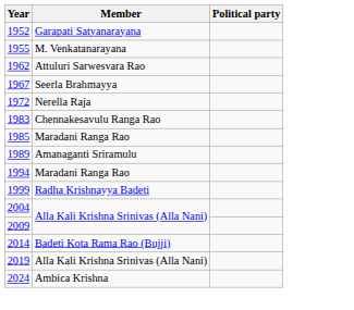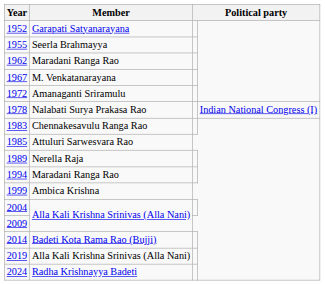1955 | Member: M. Venkatanarayana -> Seerla Brahmayya
1962 | Member: Attuluri Sarwesvara Rao -> Maradani Ranga Rao
1967 | Member: Seerla Brahmayya -> M. Venkatanarayana
1972 | Member: Nerella Raja -> Amanaganti Sriramulu
+ row: 1978 | Nalabati Surya Prakasa Rao | Indian National Congress (I)
1985 | Member: Maradani Ranga Rao -> Attuluri Sarwesvara Rao
1989 | Member: Amanaganti Sriramulu -> Nerella Raja
1999 | Member: Radha Krishnayya Badeti -> Ambica Krishna
2024 | Member: Ambica Krishna -> Radha Krishnayya Badeti
